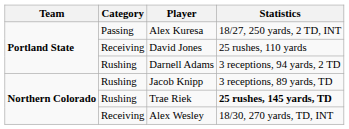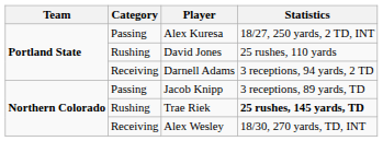David Jones | Category: Receiving -> Rushing
Darnell Adams | Category: Rushing -> Receiving
Jacob Knipp | Category: Rushing -> Passing
